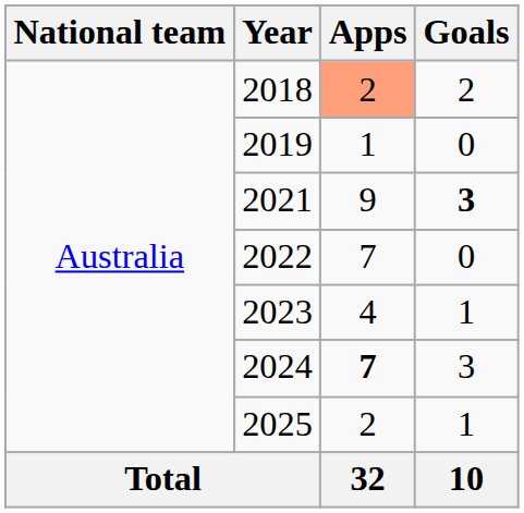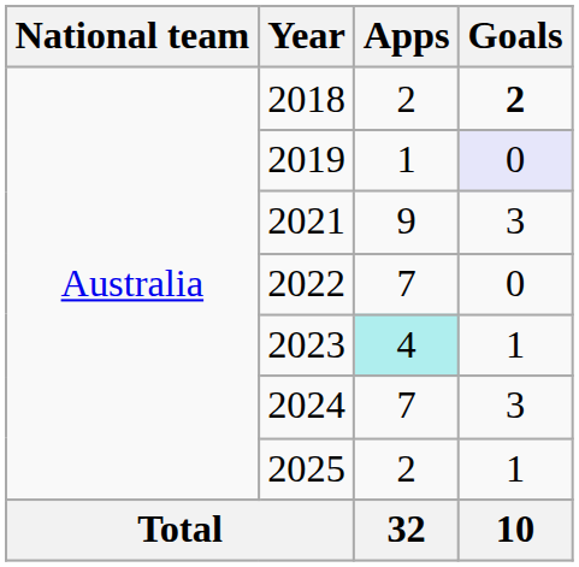2018 | Apps: lightsalmon background -> no background
2018 | Goals: normal -> bold
2019 | Goals: no background -> lavender background
2021 | Goals: bold -> normal
2023 | Apps: no background -> paleturquoise background
2024 | Apps: bold -> normal
